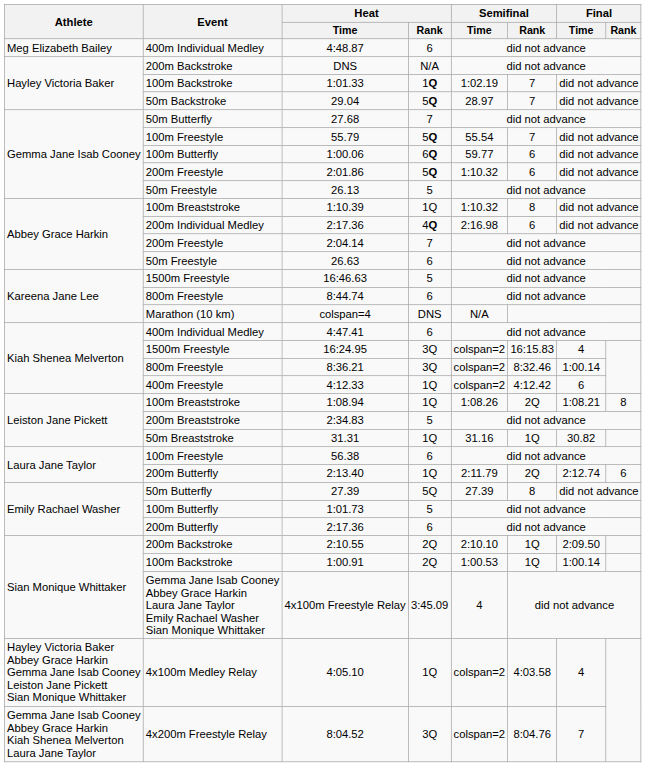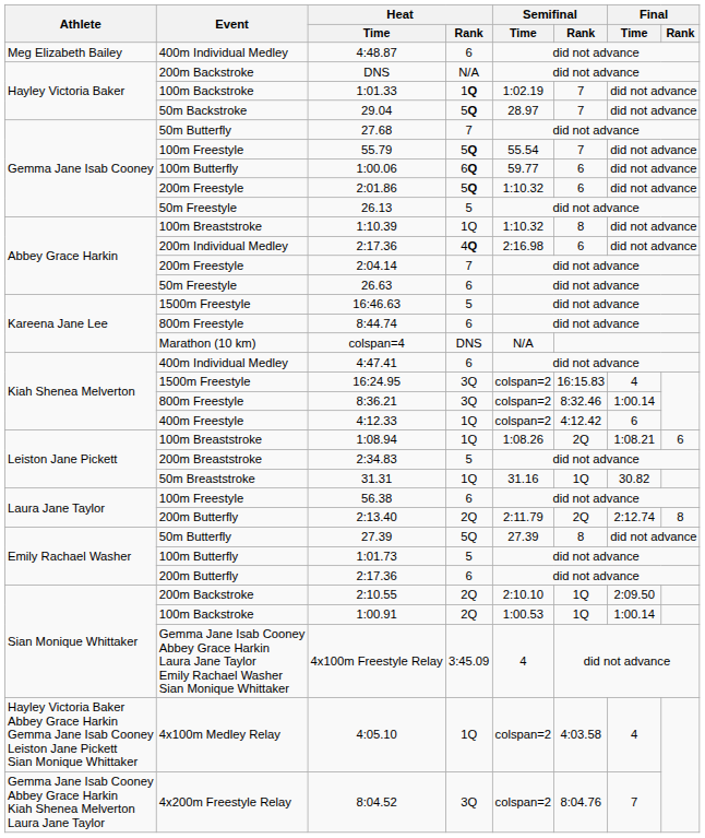1:08.94 | Final / Rank: 8 -> 6
2:13.40 | Heat / Rank: 1Q -> 2Q
2:13.40 | Final / Rank: 6 -> 8
